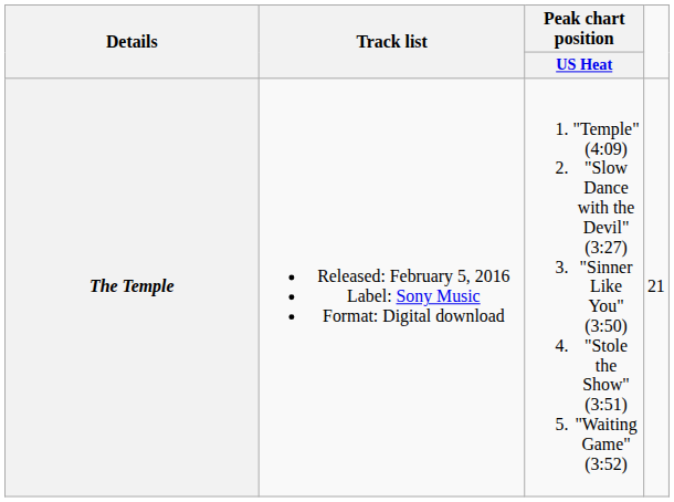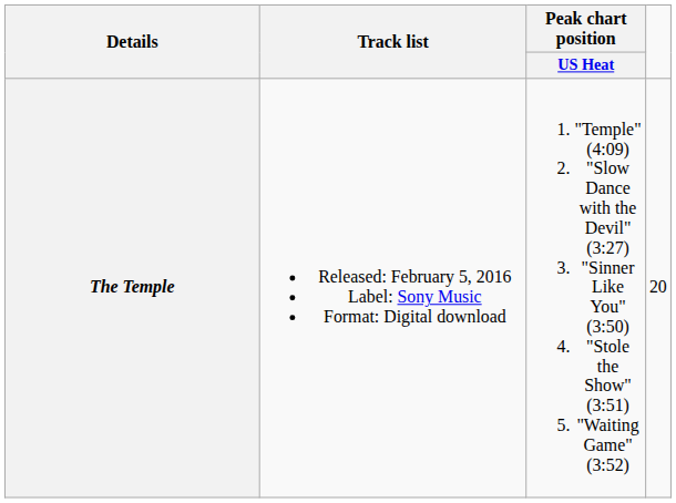The Temple | column 4: 21 -> 20
